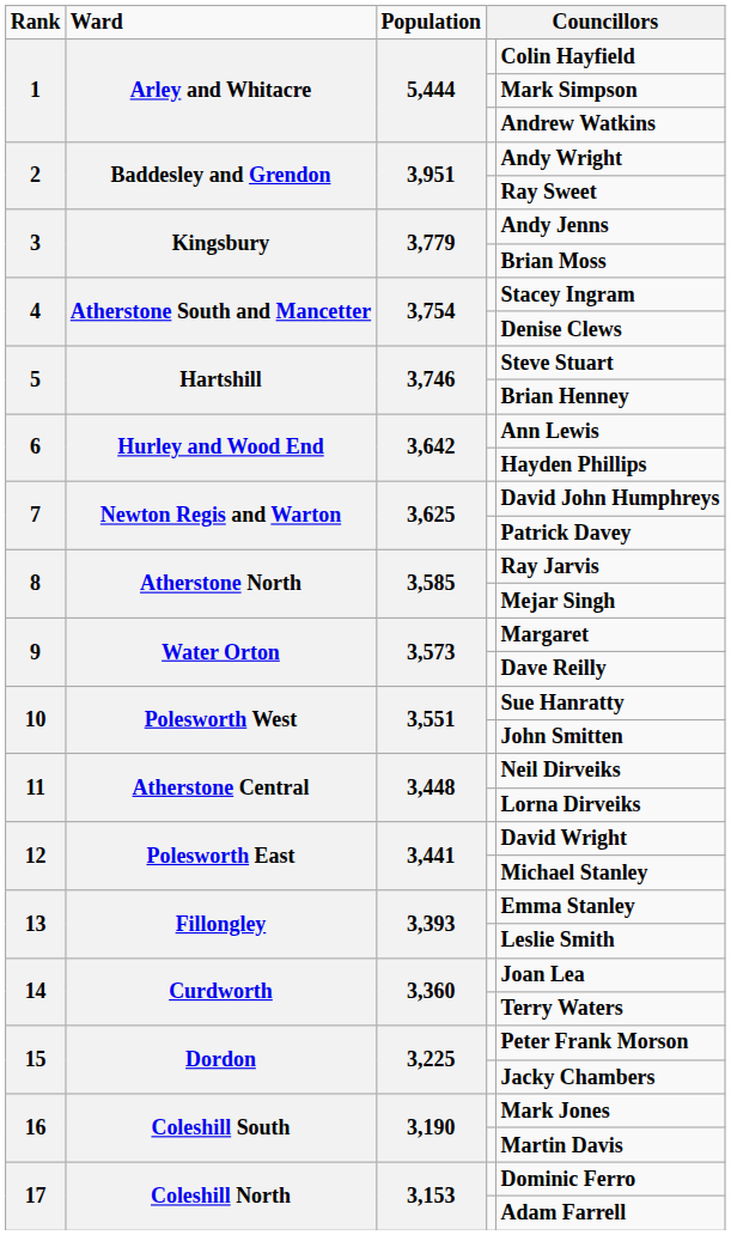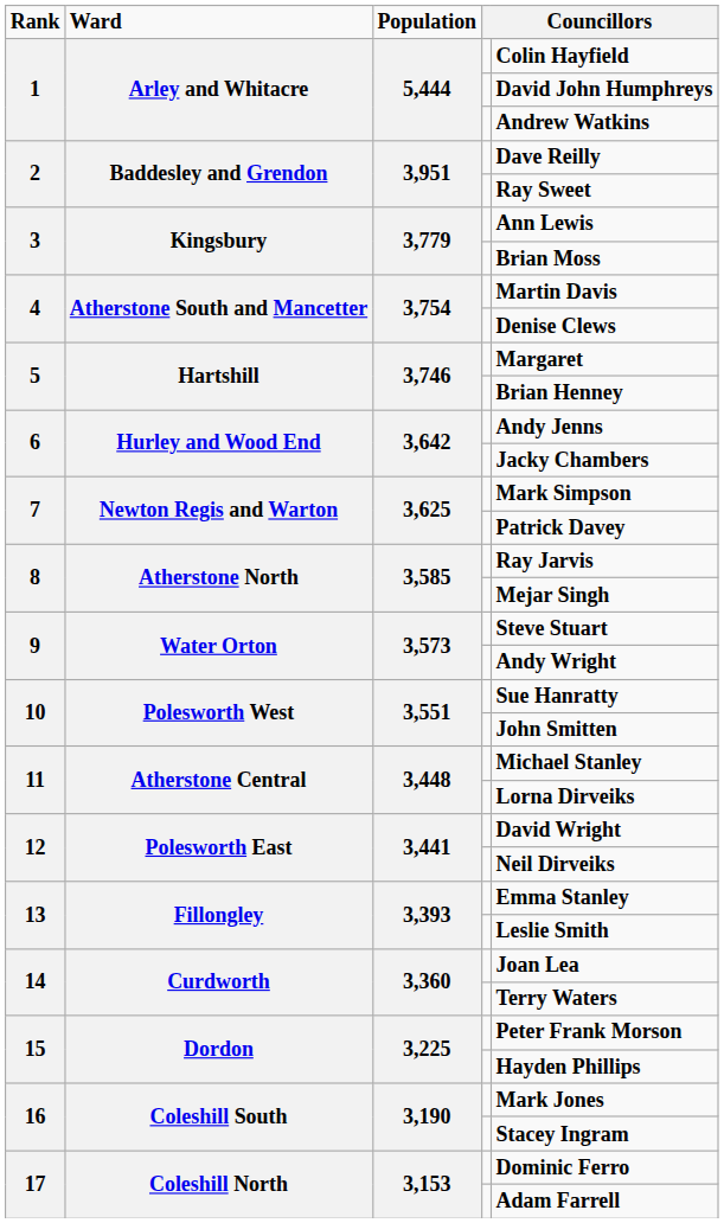row 3 | column 5: Mark Simpson -> David John Humphreys
row 5 | column 5: Andy Wright -> Dave Reilly
row 7 | column 5: Andy Jenns -> Ann Lewis
row 9 | column 5: Stacey Ingram -> Martin Davis
row 11 | column 5: Steve Stuart -> Margaret
row 13 | column 5: Ann Lewis -> Andy Jenns
row 14 | column 5: Hayden Phillips -> Jacky Chambers
row 15 | column 5: David John Humphreys -> Mark Simpson
row 19 | column 5: Margaret -> Steve Stuart
row 20 | column 5: Dave Reilly -> Andy Wright
row 23 | column 5: Neil Dirveiks -> Michael Stanley
row 26 | column 5: Michael Stanley -> Neil Dirveiks
row 32 | column 5: Jacky Chambers -> Hayden Phillips
row 34 | column 5: Martin Davis -> Stacey Ingram
